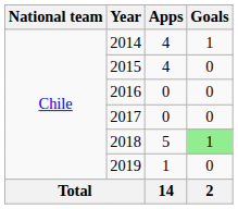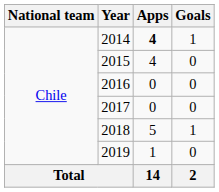2014 | Apps: normal -> bold
2018 | Goals: lightgreen background -> no background
